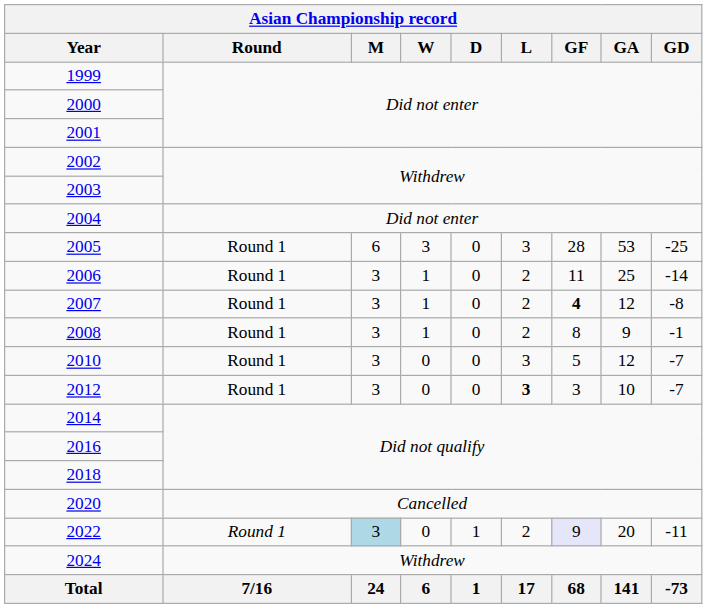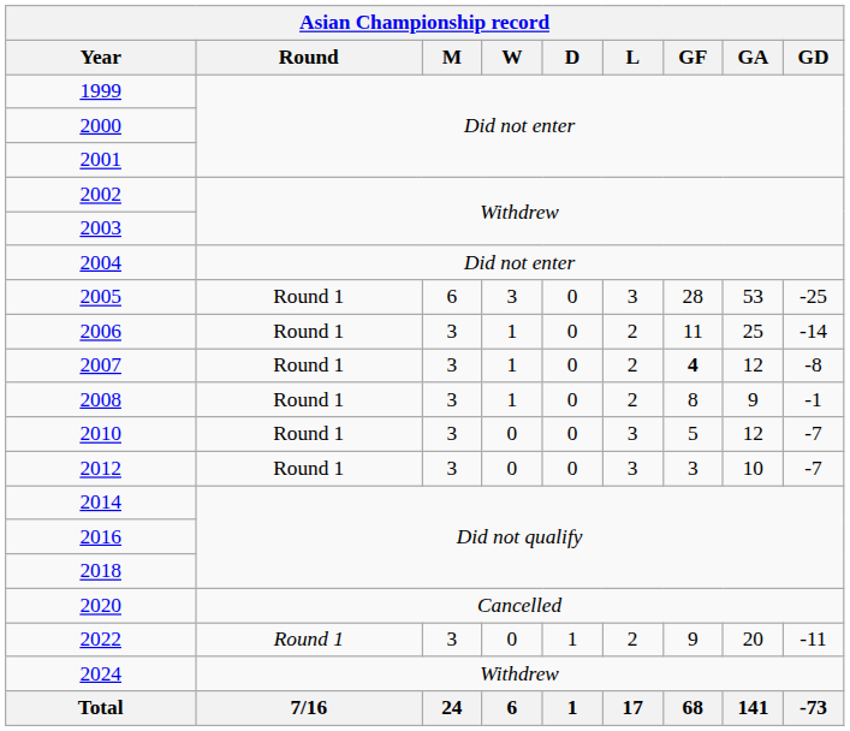2012 | L: bold -> normal
2022 | M: lightblue background -> no background
2022 | GF: lavender background -> no background
